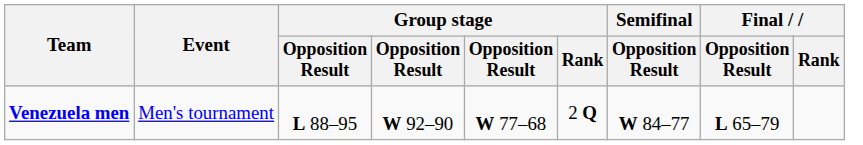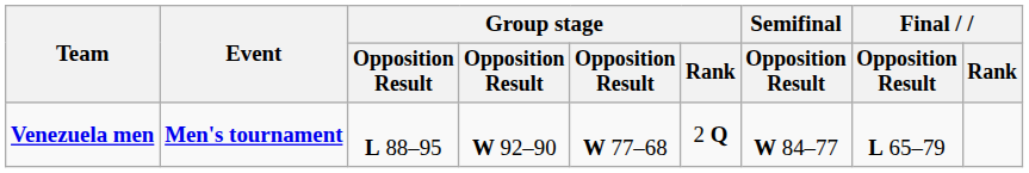Venezuela men | Event: normal -> bold
